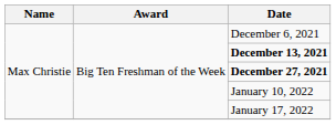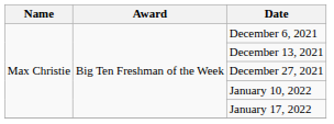December 13, 2021 | Date: bold -> normal
December 27, 2021 | Date: bold -> normal
